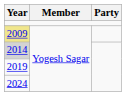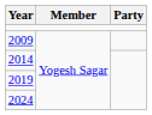2009 | Year: khaki background -> no background
2014 | Year: lightgrey background -> no background
